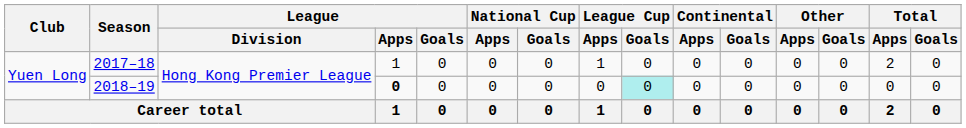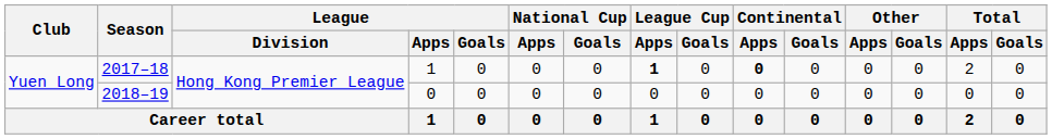2017–18 | League Cup / Apps: normal -> bold
2017–18 | Continental / Apps: normal -> bold
2018–19 | League / Apps: bold -> normal
2018–19 | League Cup / Goals: paleturquoise background -> no background
